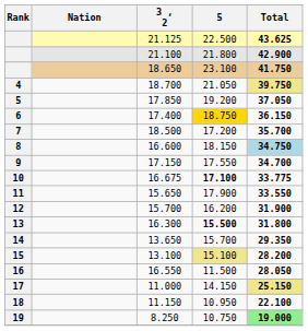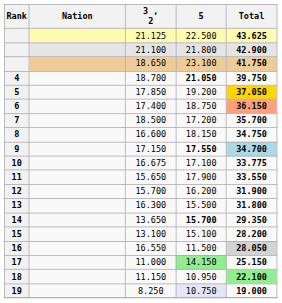18.700 | 5: normal -> bold
18.700 | Total: khaki background -> no background
17.850 | Total: no background -> gold background
17.400 | 5: gold background -> no background
17.400 | Total: no background -> lightsalmon background
16.600 | Total: lightblue background -> no background
17.150 | 5: normal -> bold
17.150 | Total: no background -> lightblue background
16.675 | 5: bold -> normal
16.300 | 5: bold -> normal
13.650 | 5: normal -> bold
13.100 | 5: khaki background -> no background
16.550 | Total: no background -> lightgrey background
11.000 | 5: no background -> lightgreen background
11.000 | Total: khaki background -> no background
11.150 | Total: no background -> lightgreen background
8.250 | 5: no background -> lavender background
8.250 | Total: lightgreen background -> no background
